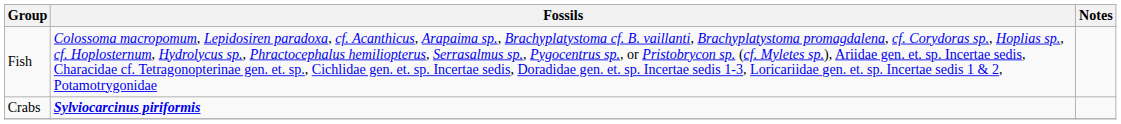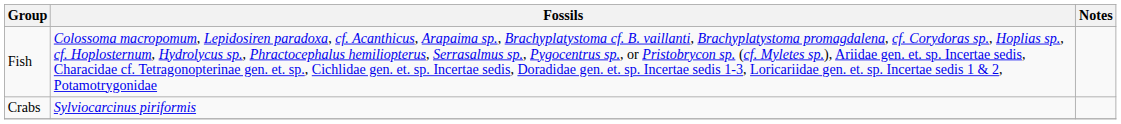Crabs | Fossils: bold -> normal
